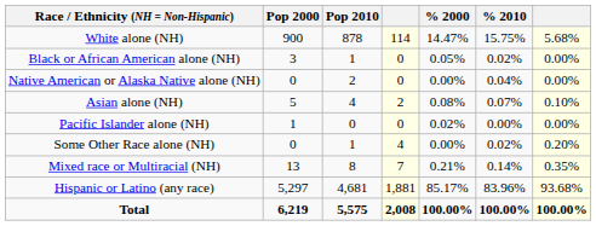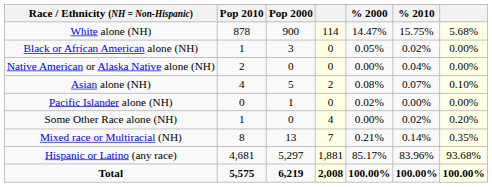columns swapped: Pop 2000 <-> Pop 2010
